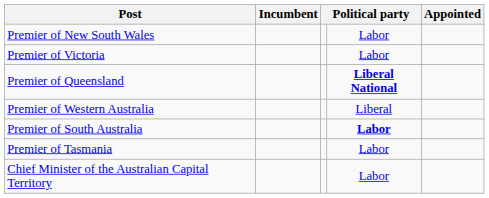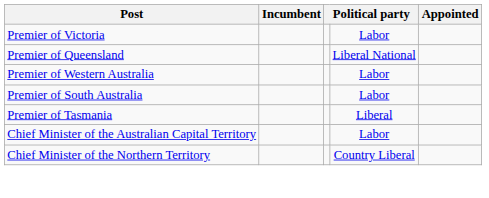- row: Premier of New South Wales | Labor
Premier of Queensland | column 4: bold -> normal
Premier of Western Australia | column 4: Liberal -> Labor
Premier of South Australia | column 4: bold -> normal
Premier of Tasmania | column 4: Labor -> Liberal
+ row: Chief Minister of the Northern Territory | Country Liberal
